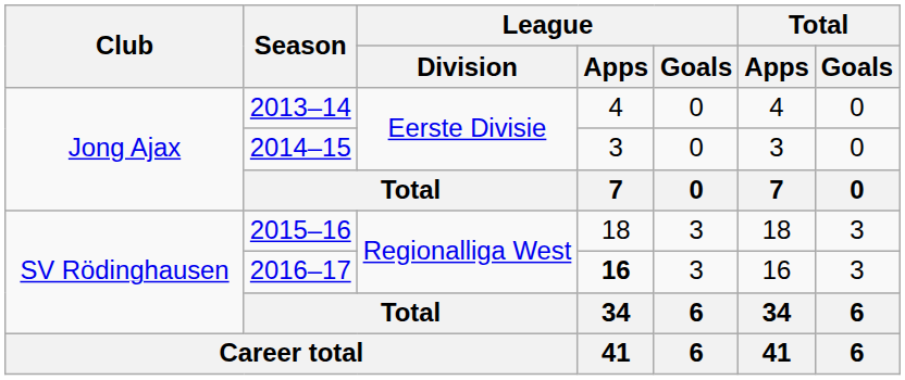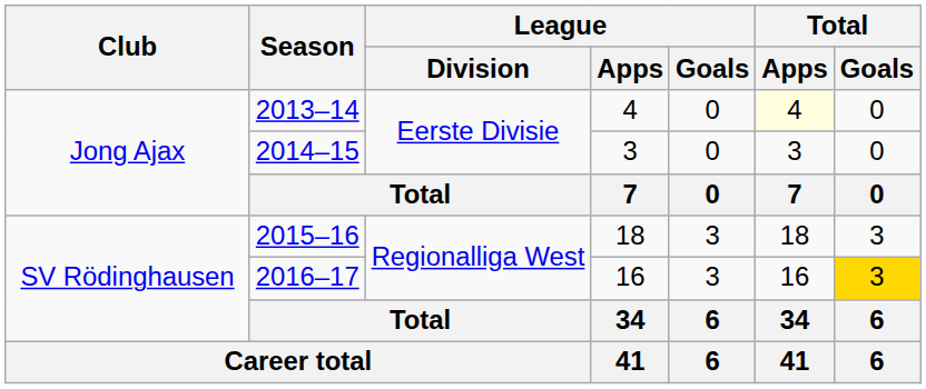2013–14 | Total / Apps: no background -> lightyellow background
2016–17 | League / Apps: bold -> normal
2016–17 | Total / Goals: no background -> gold background
